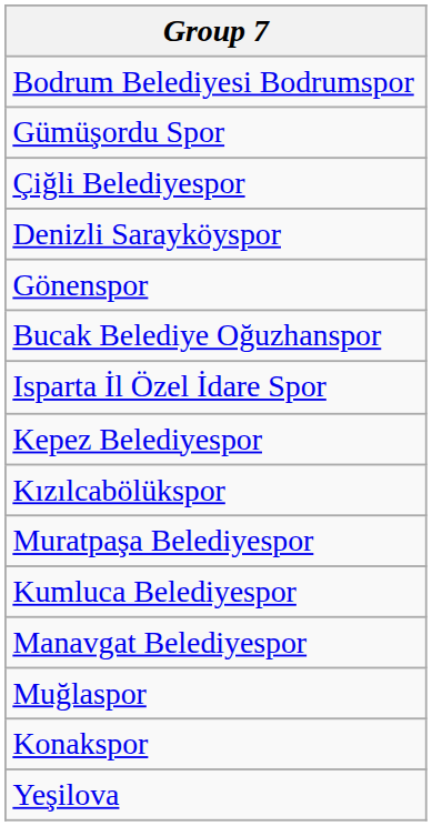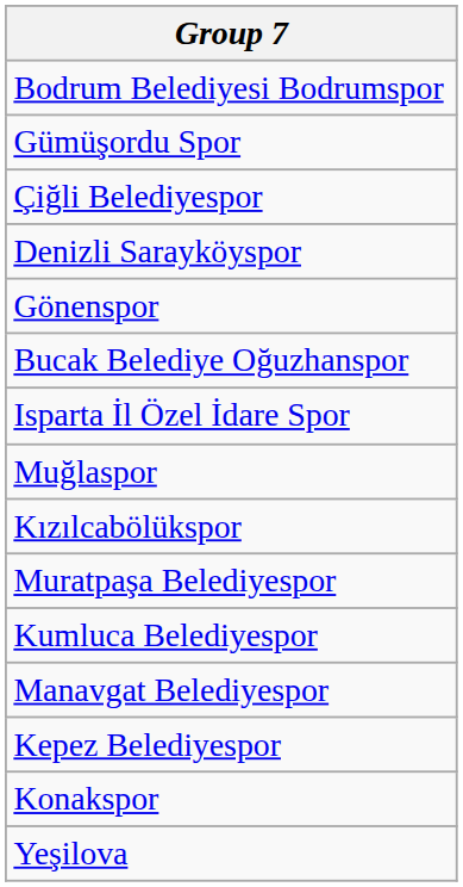row 9 | column 1: Kepez Belediyespor -> Muğlaspor
row 14 | column 1: Muğlaspor -> Kepez Belediyespor
